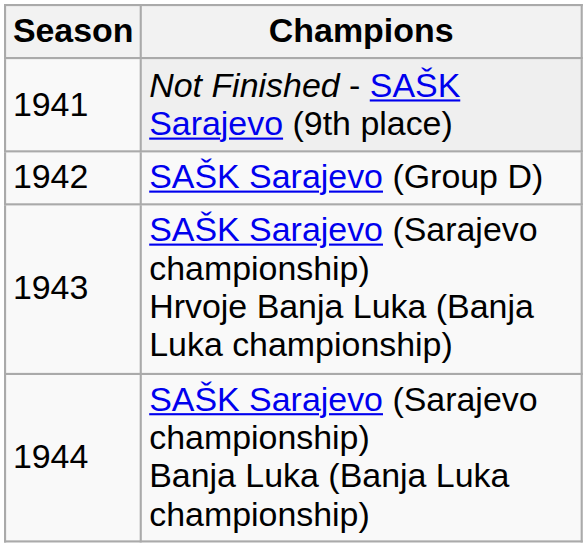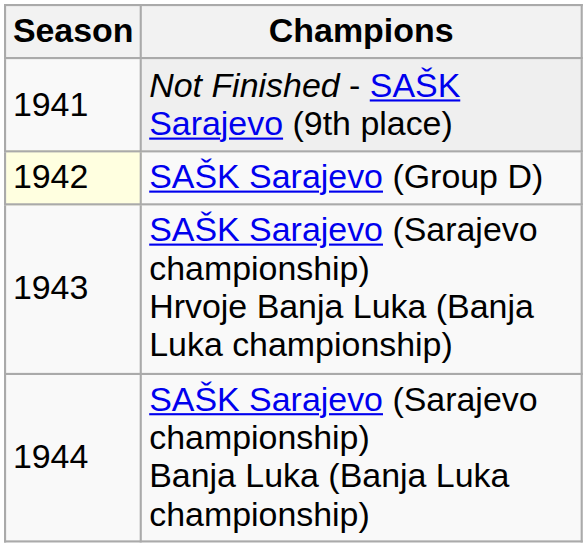SAŠK Sarajevo (Group D) | Season: no background -> lightyellow background
